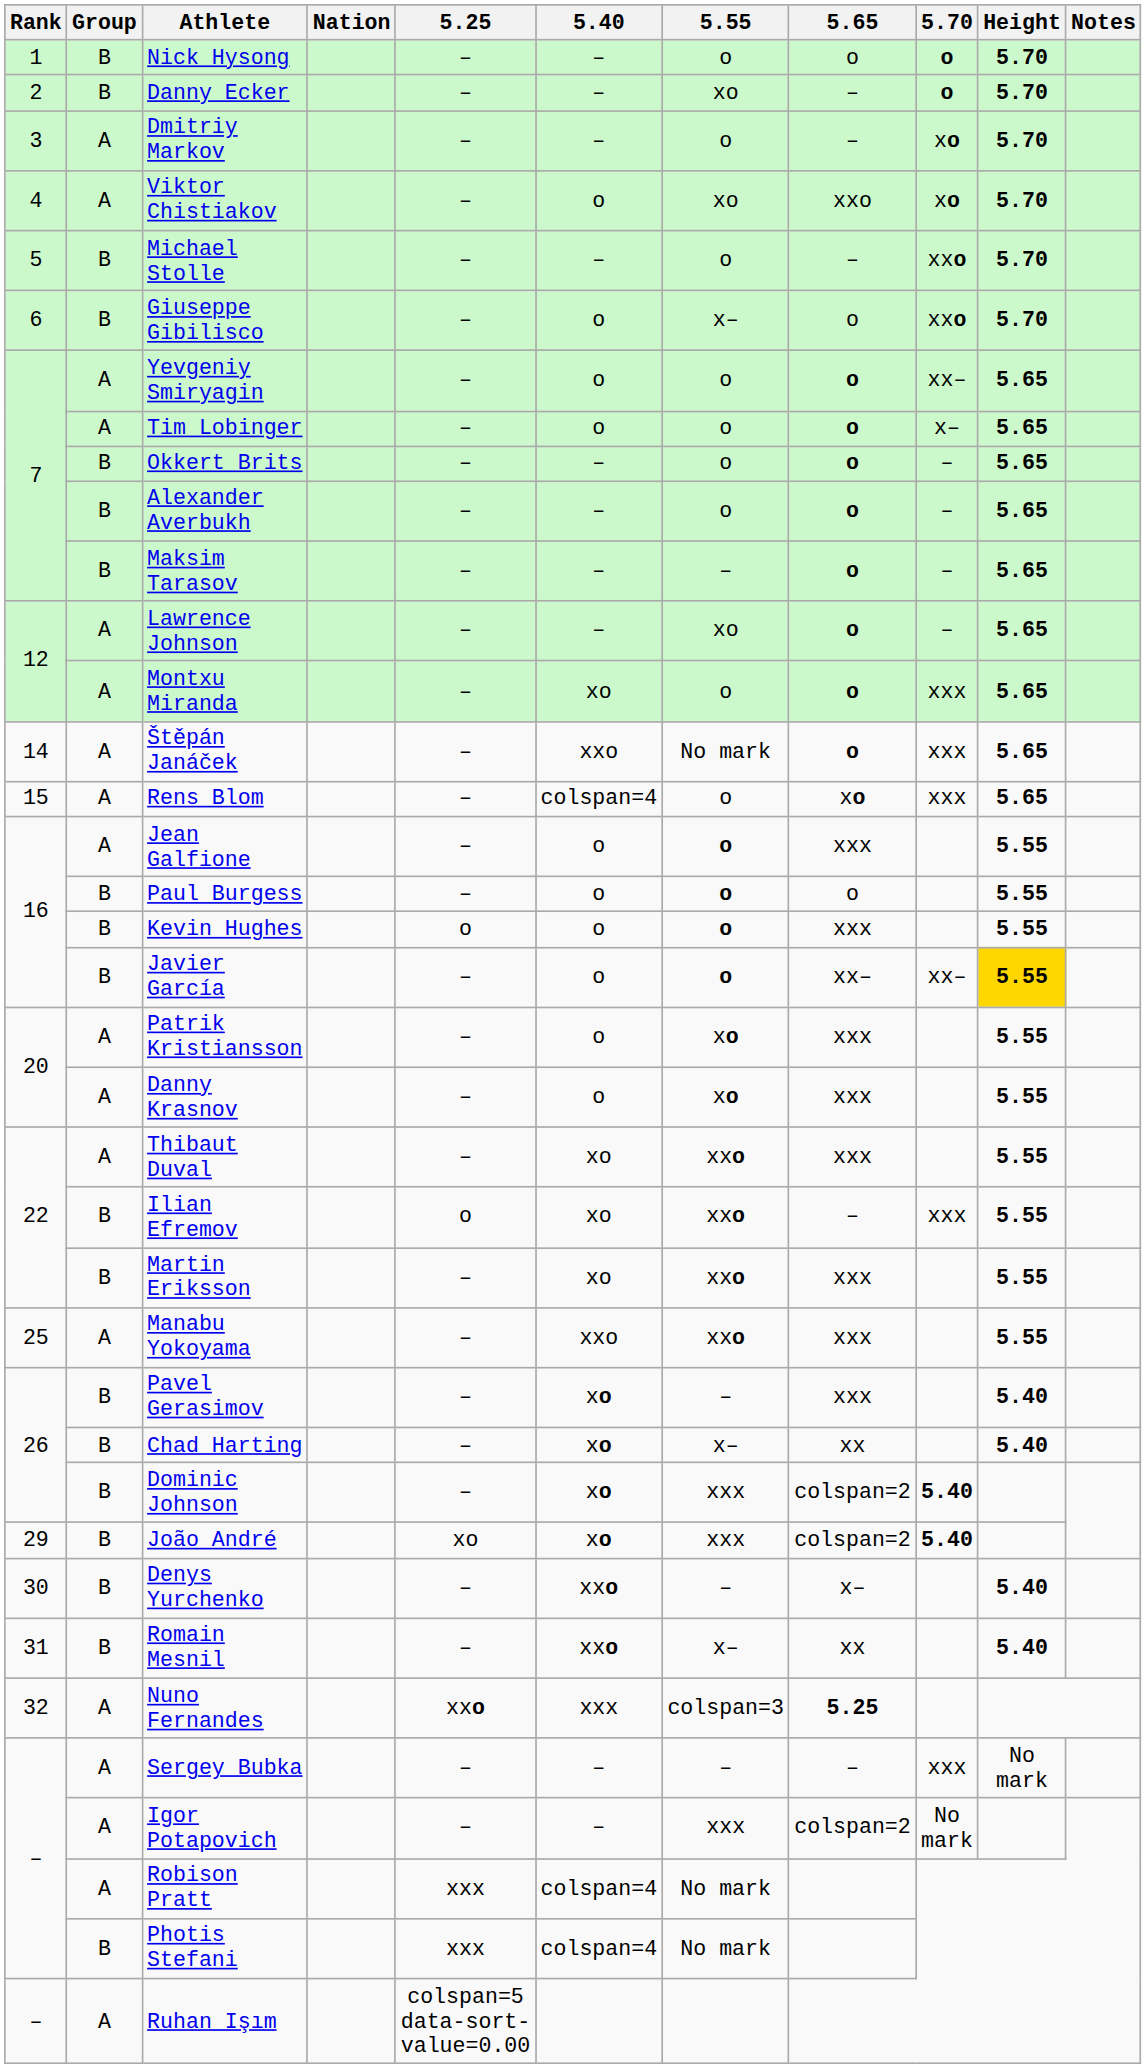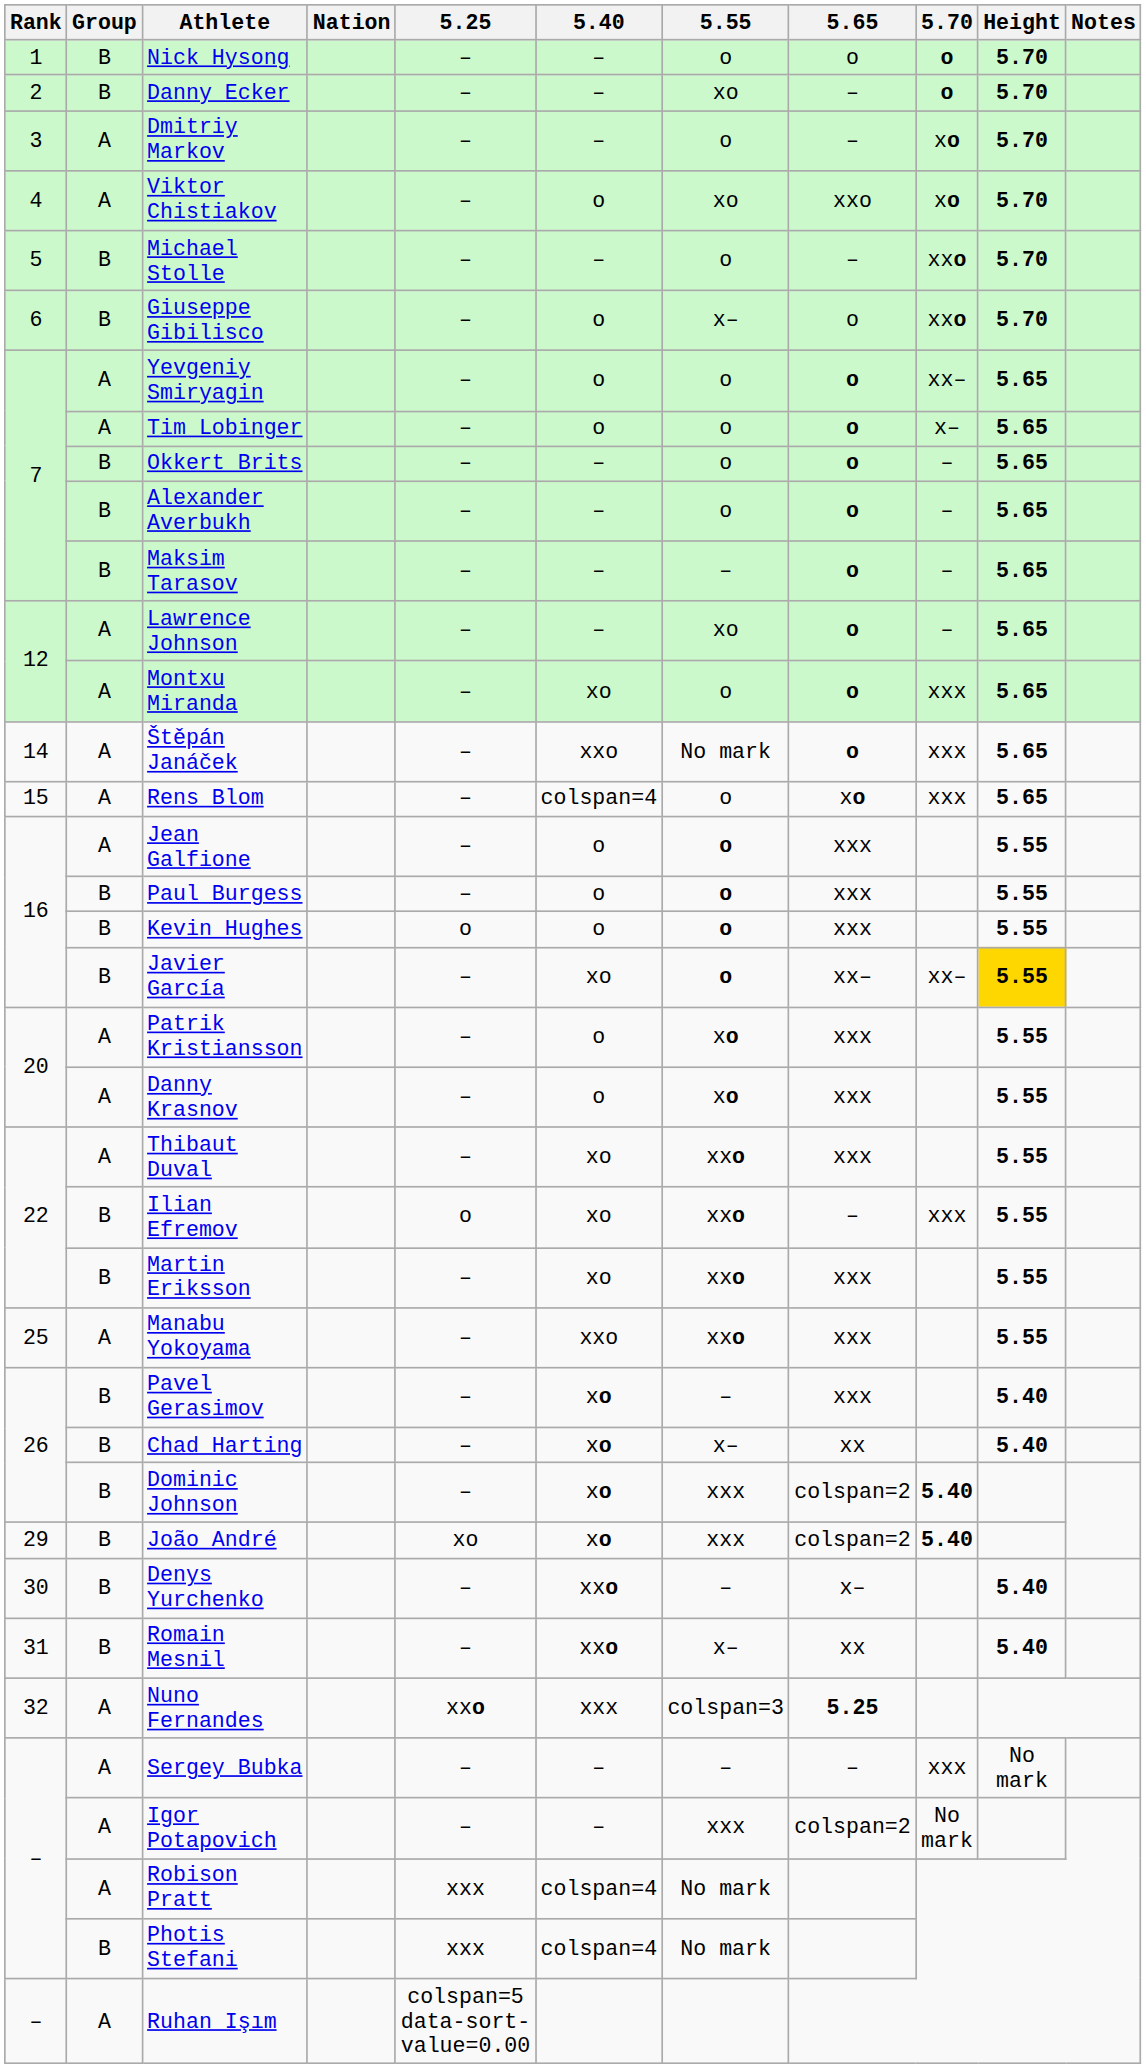Paul Burgess | 5.65: o -> xxx
Javier García | 5.40: o -> xo
